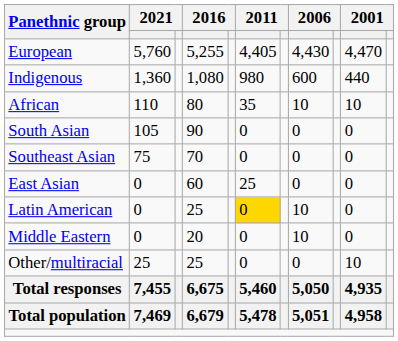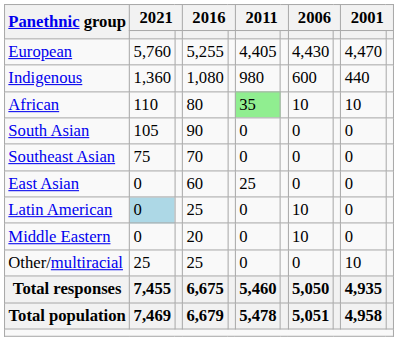African | column 6: no background -> lightgreen background
Latin American | column 2: no background -> lightblue background
Latin American | column 6: gold background -> no background
